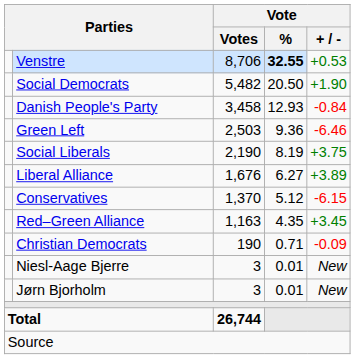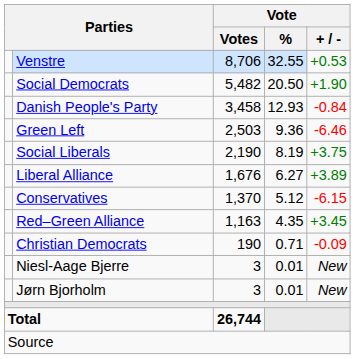Venstre | Vote / %: bold -> normal
